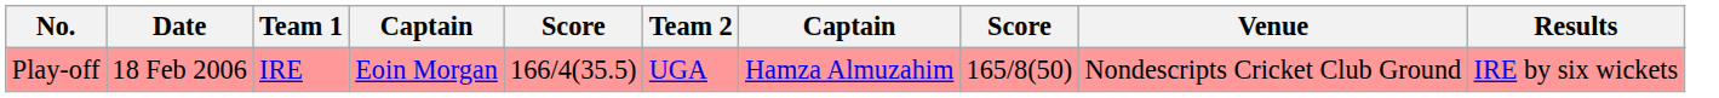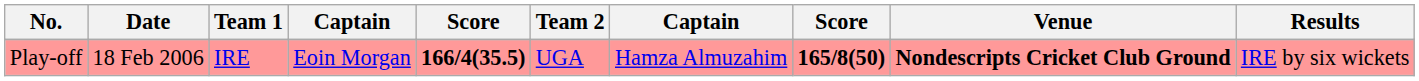Play-off | column 5: normal -> bold
Play-off | column 8: normal -> bold
Play-off | Venue: normal -> bold
